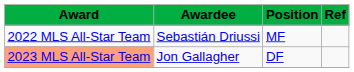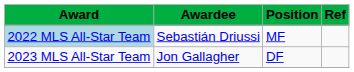row 2 | Award: no background -> lightblue background
row 3 | Award: lightsalmon background -> no background
